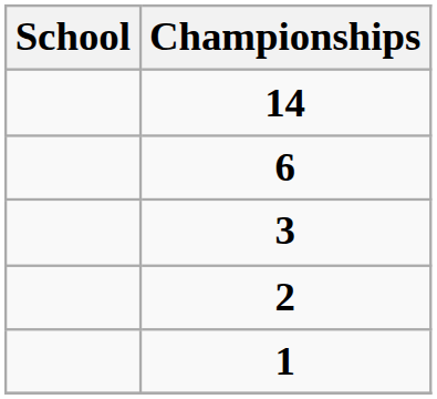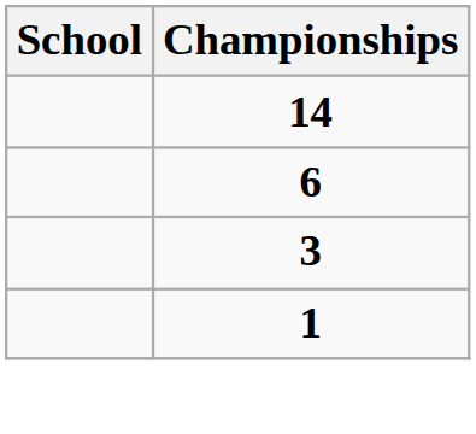- row: 2
